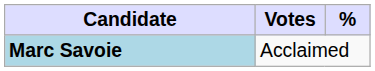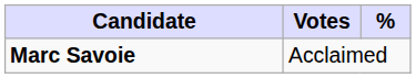Marc Savoie | Candidate: lightblue background -> no background
